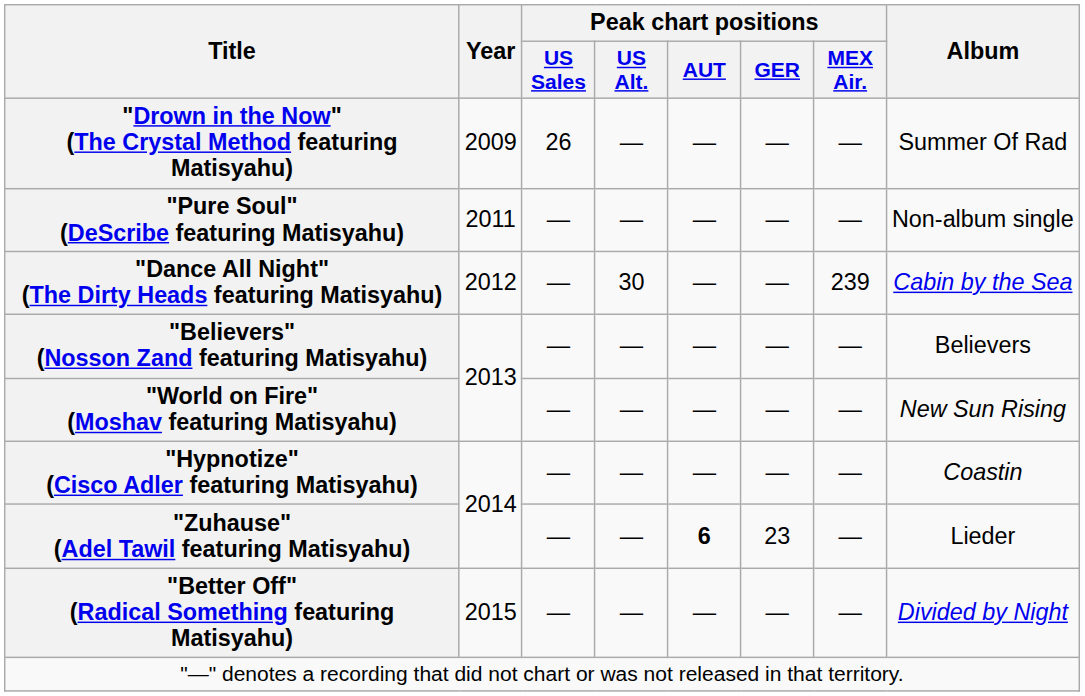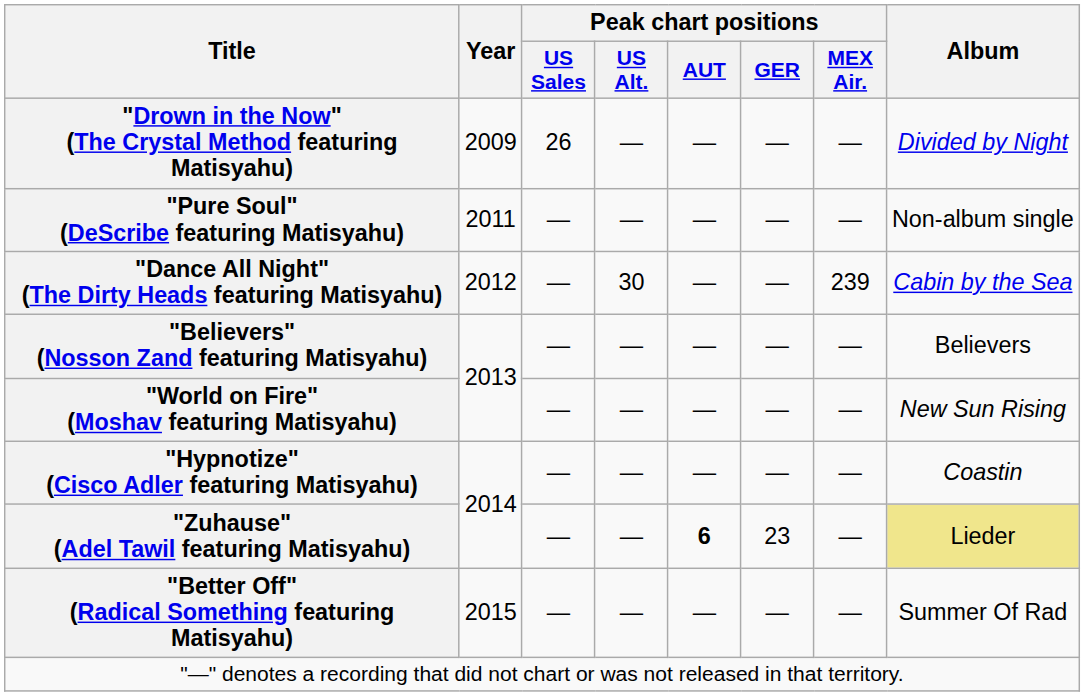"Drown in the Now" (The Crystal Method featuring Matisyahu) | Album: Summer Of Rad -> Divided by Night
"Zuhause" (Adel Tawil featuring Matisyahu) | Album: no background -> khaki background
"Better Off" (Radical Something featuring Matisyahu) | Album: Divided by Night -> Summer Of Rad
